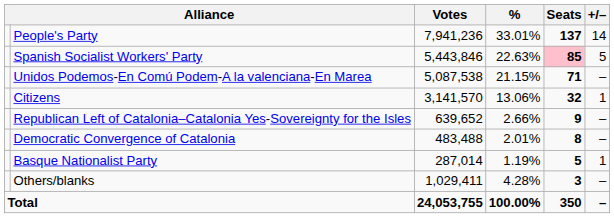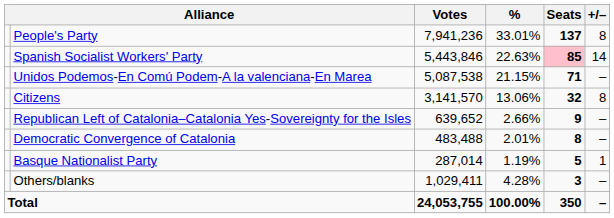People's Party | +/–: 14 -> 8
Spanish Socialist Workers' Party | +/–: 5 -> 14
Citizens | +/–: 1 -> 8
